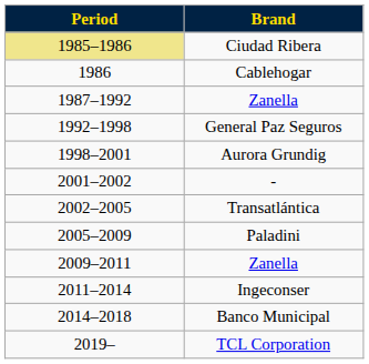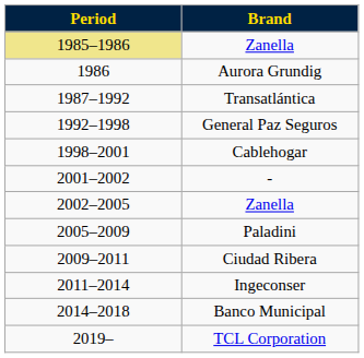row 2 | Brand: Ciudad Ribera -> Zanella
row 3 | Brand: Cablehogar -> Aurora Grundig
row 4 | Brand: Zanella -> Transatlántica
row 6 | Brand: Aurora Grundig -> Cablehogar
row 8 | Brand: Transatlántica -> Zanella
row 10 | Brand: Zanella -> Ciudad Ribera
